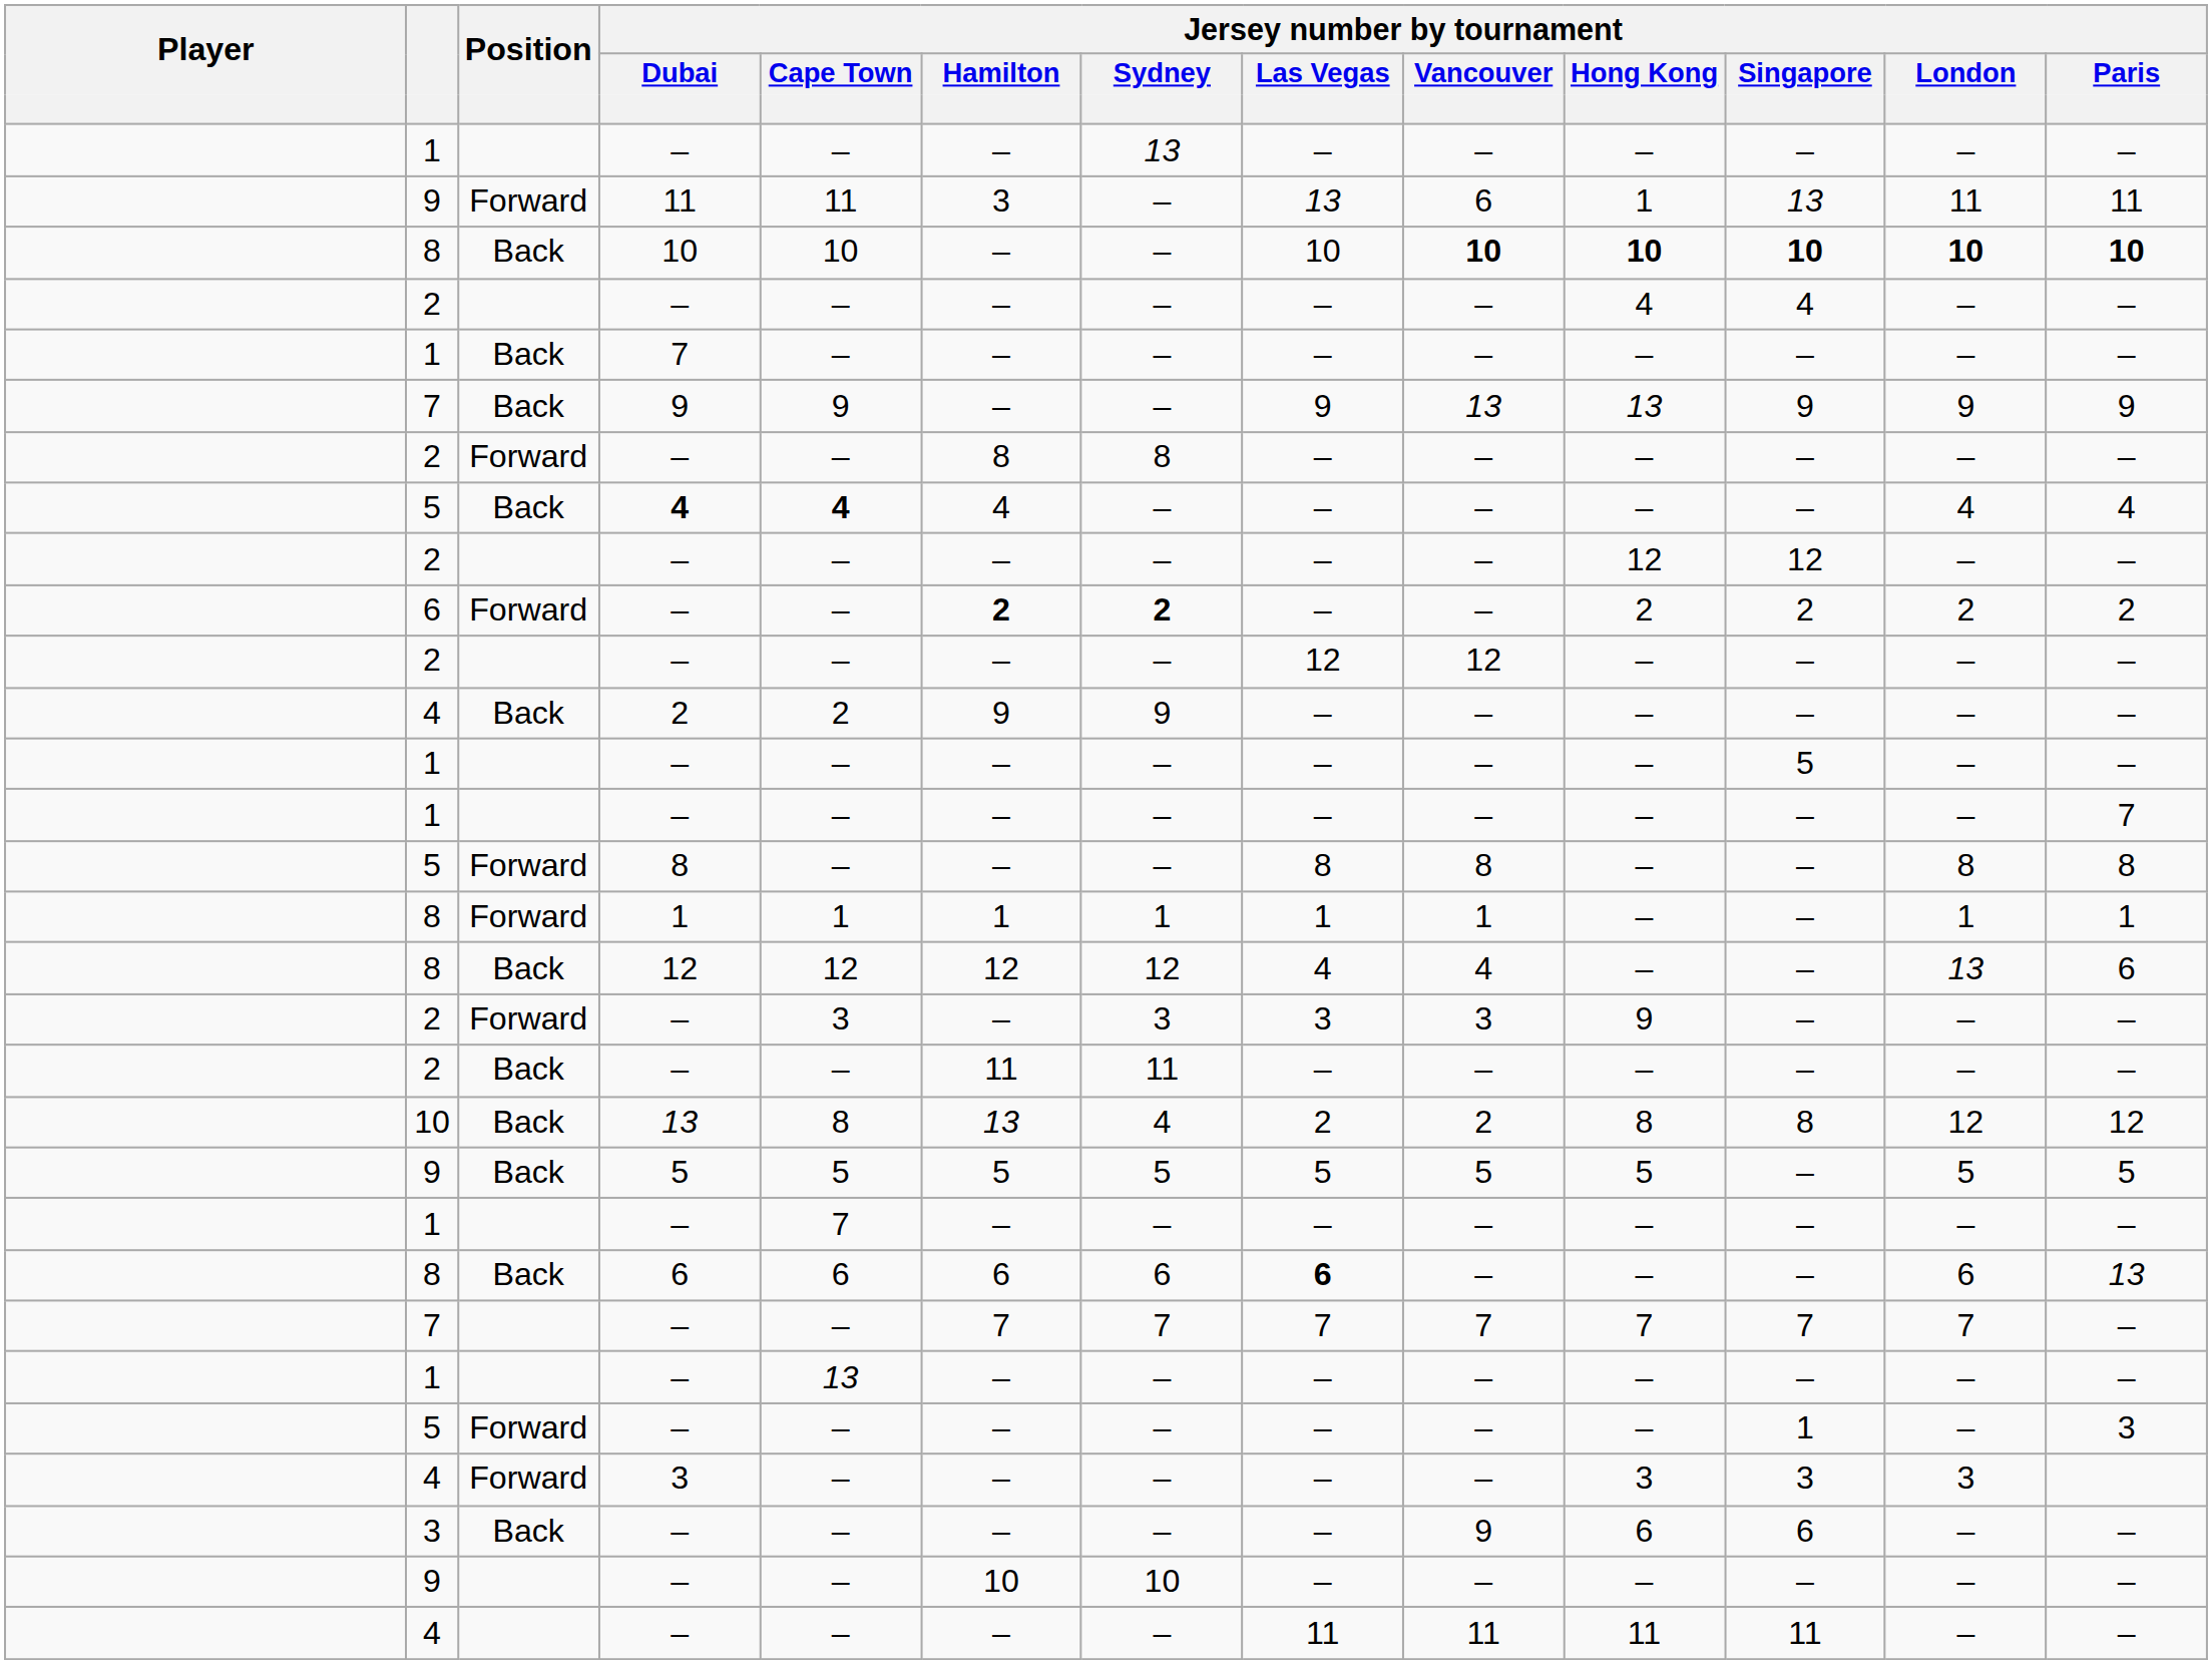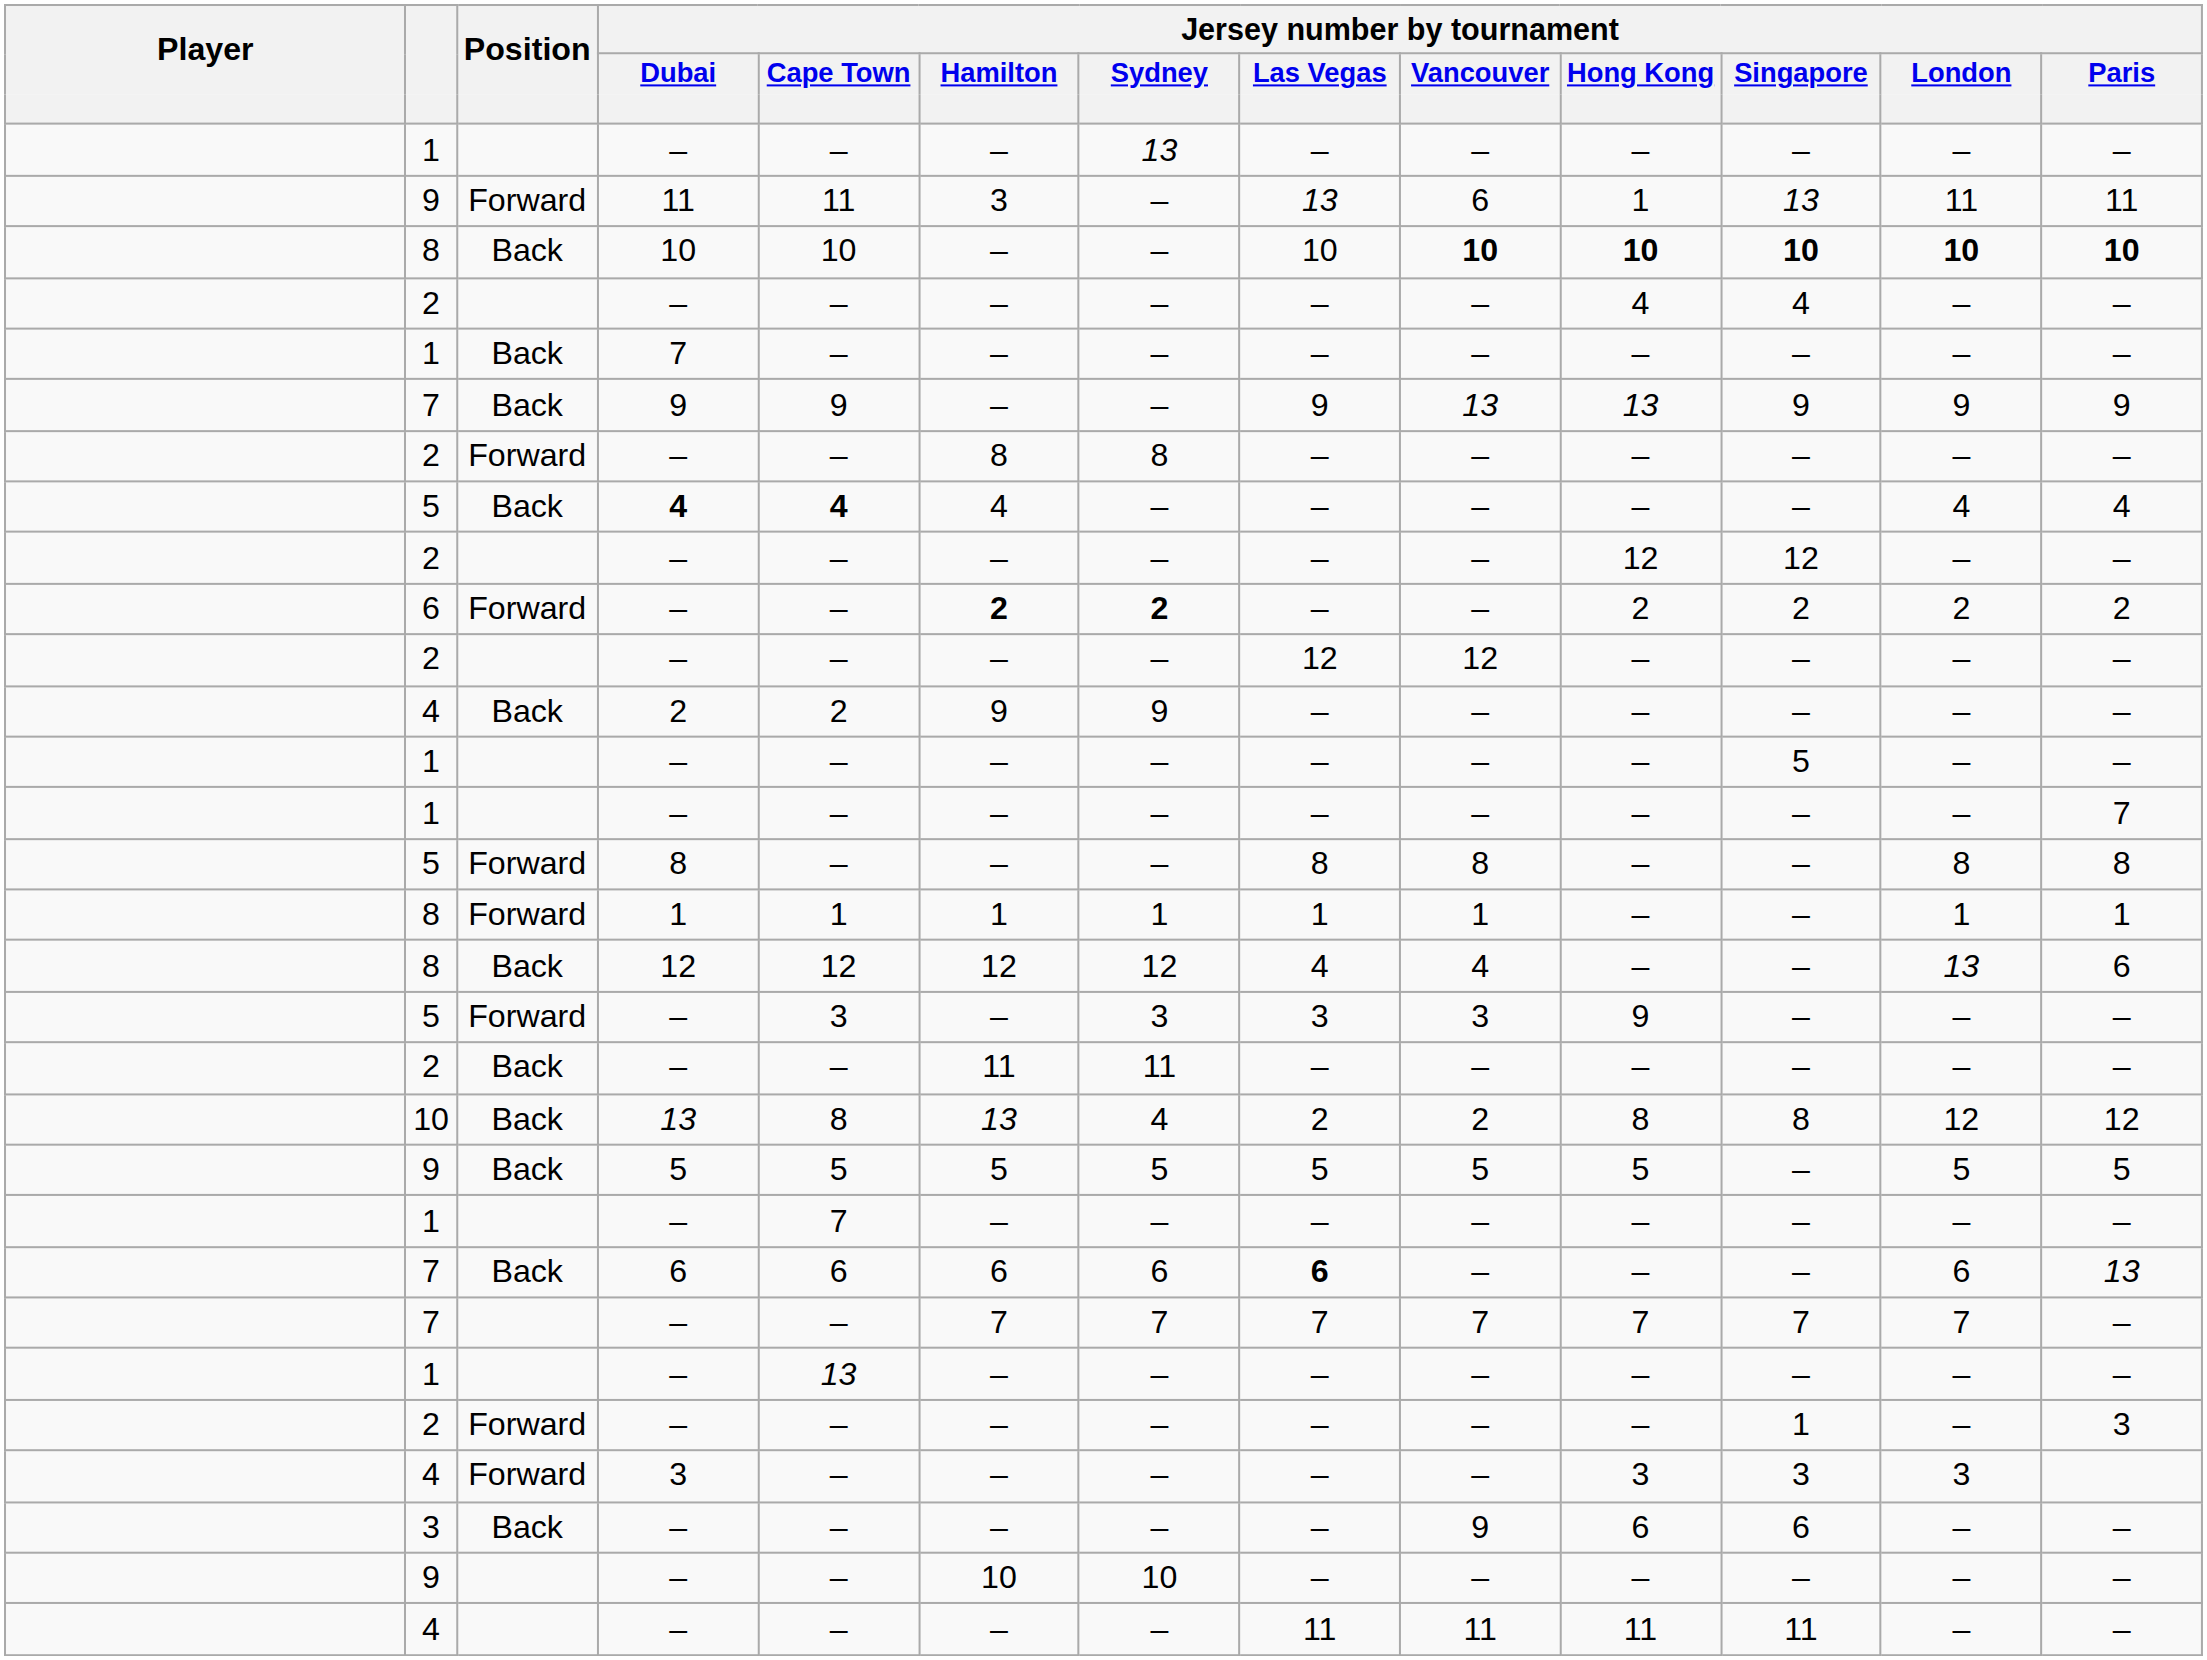row 21 | column 2: 2 -> 5
row 26 | column 2: 8 -> 7
row 29 | column 2: 5 -> 2
